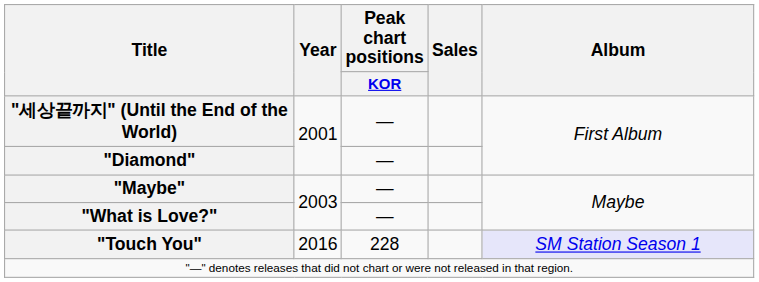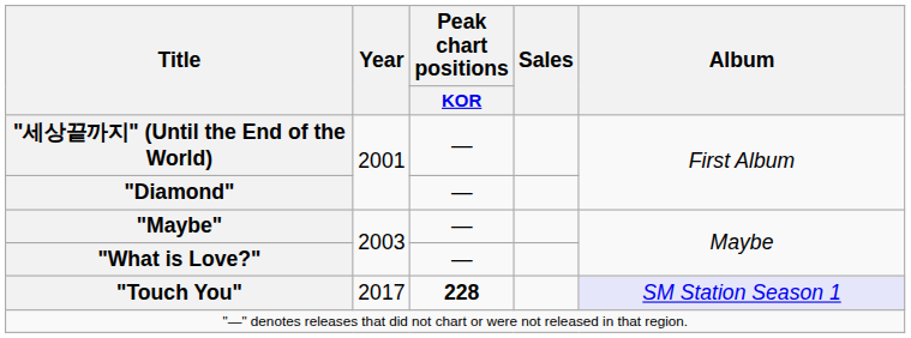"Touch You" | Year: 2016 -> 2017
"Touch You" | Peak chart positions / KOR: normal -> bold
